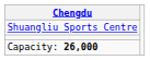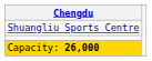Capacity: 26,000 | Chengdu: no background -> gold background
